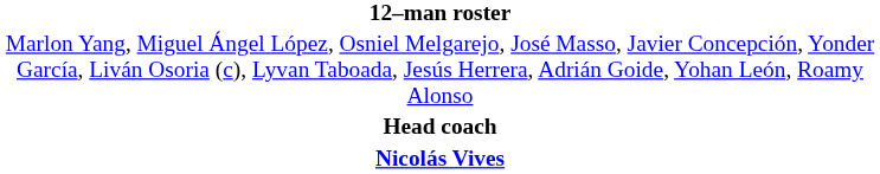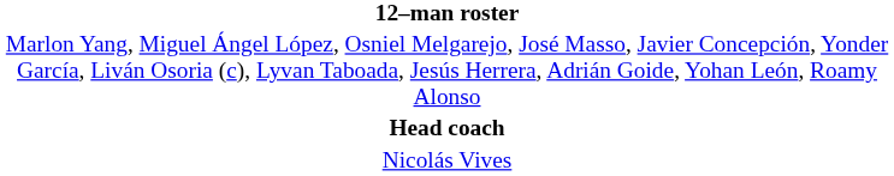row 4 | column 1: bold -> normal
